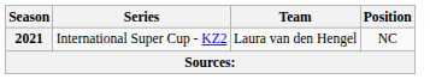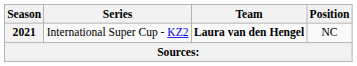2021 | Team: normal -> bold
